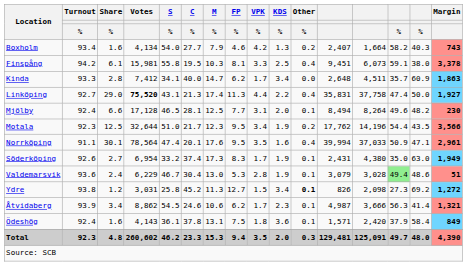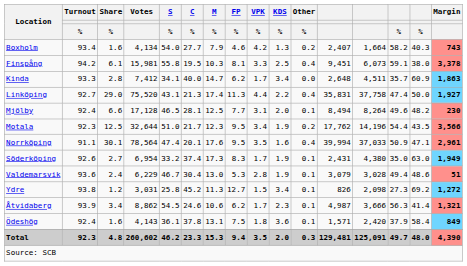Linköping | Votes: bold -> normal
Valdemarsvik | column 14: lightgreen background -> no background
Ydre | Other / %: bold -> normal
